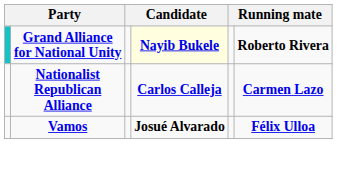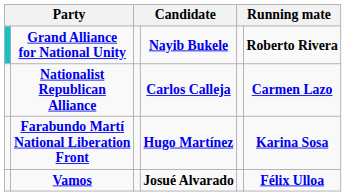Grand Alliance for National Unity | column 4: lightyellow background -> no background
+ row: Farabundo Martí National Liberation Front | Hugo Martínez | Karina Sosa
